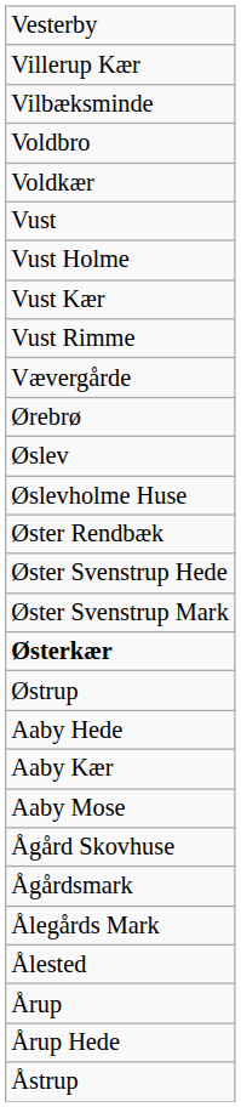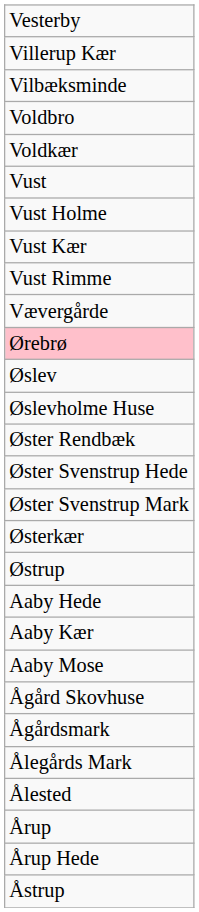row 11 | column 1: no background -> pink background
row 17 | column 1: bold -> normal
